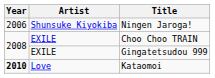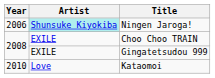Ningen Jaroga! | Artist: no background -> paleturquoise background
Kataomoi | Year: bold -> normal
